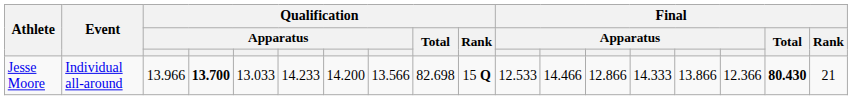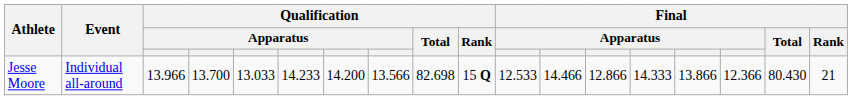row 4 | column 4: bold -> normal
row 4 | Final / Total: bold -> normal
